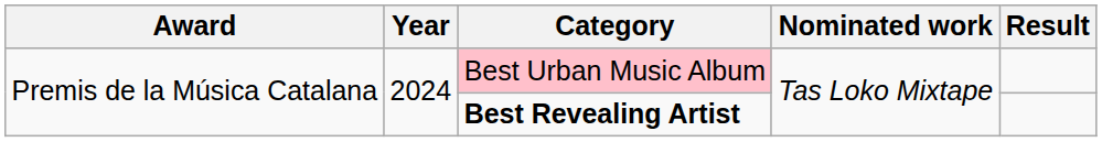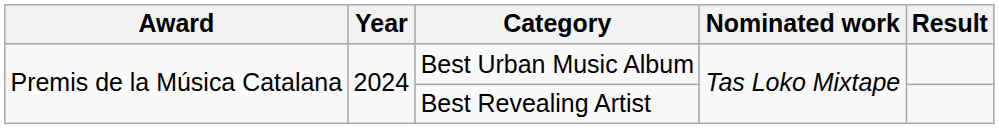Best Urban Music Album | Category: pink background -> no background
Best Revealing Artist | Category: bold -> normal
